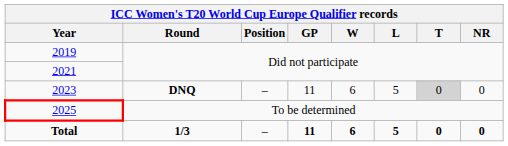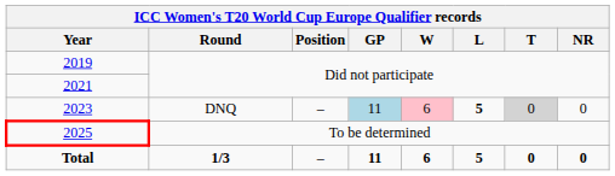2023 | Round: bold -> normal
2023 | GP: no background -> lightblue background
2023 | W: no background -> pink background
2023 | L: normal -> bold
